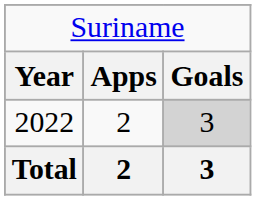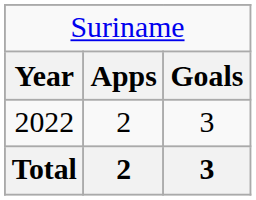2022 | column 3: lightgrey background -> no background
